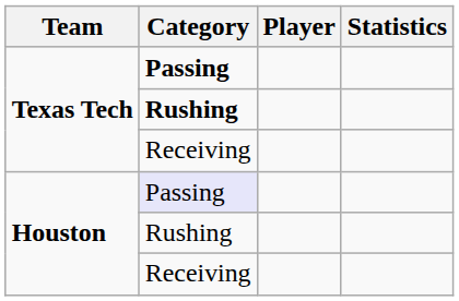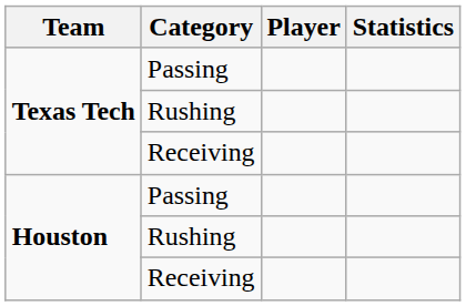Texas Tech / Passing | Category: bold -> normal
Texas Tech / Rushing | Category: bold -> normal
Houston / Passing | Category: lavender background -> no background
